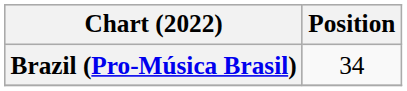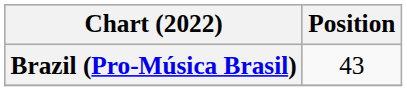Brazil (Pro-Música Brasil) | Position: 34 -> 43
